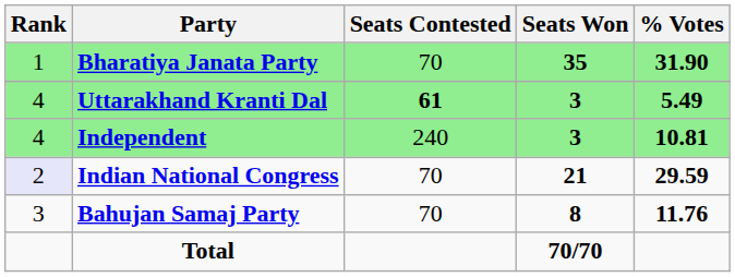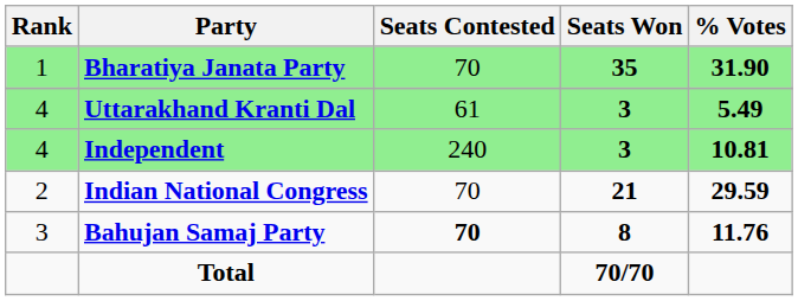Uttarakhand Kranti Dal | Seats Contested: bold -> normal
Indian National Congress | Rank: lavender background -> no background
Bahujan Samaj Party | Seats Contested: normal -> bold
